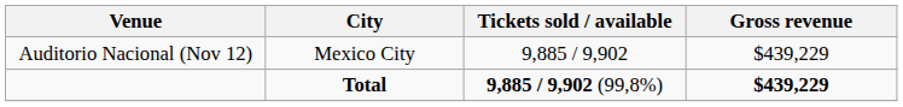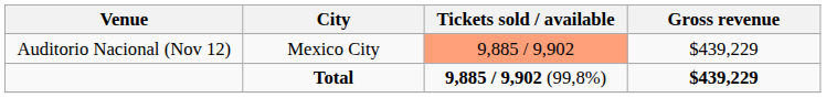Auditorio Nacional (Nov 12) | Tickets sold / available: no background -> lightsalmon background
